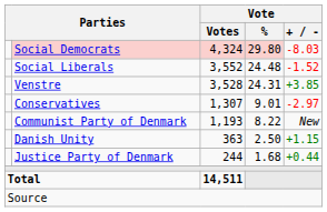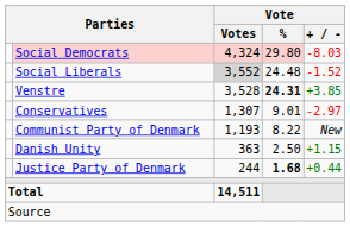Social Liberals | Vote / Votes: no background -> lightgrey background
Venstre | Vote / %: normal -> bold
Justice Party of Denmark | Vote / %: normal -> bold
